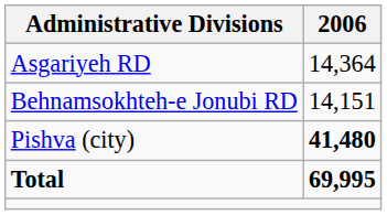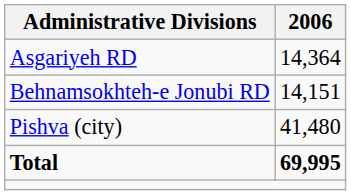Pishva (city) | 2006: bold -> normal
